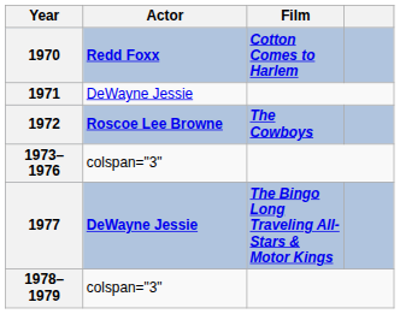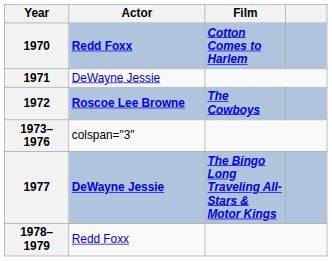1978–1979 | Actor: colspan="3" -> Redd Foxx
